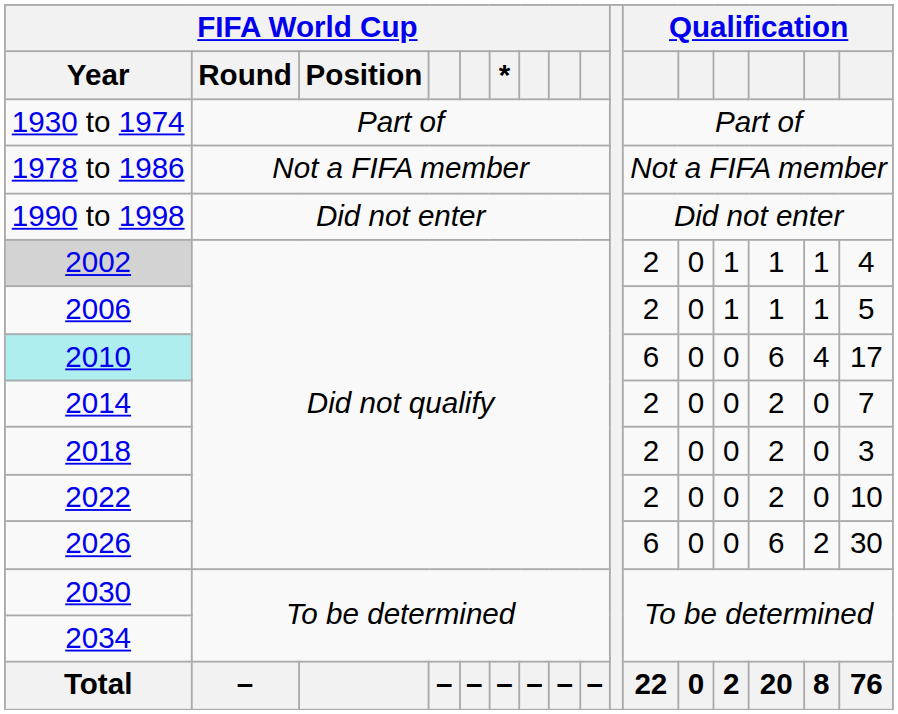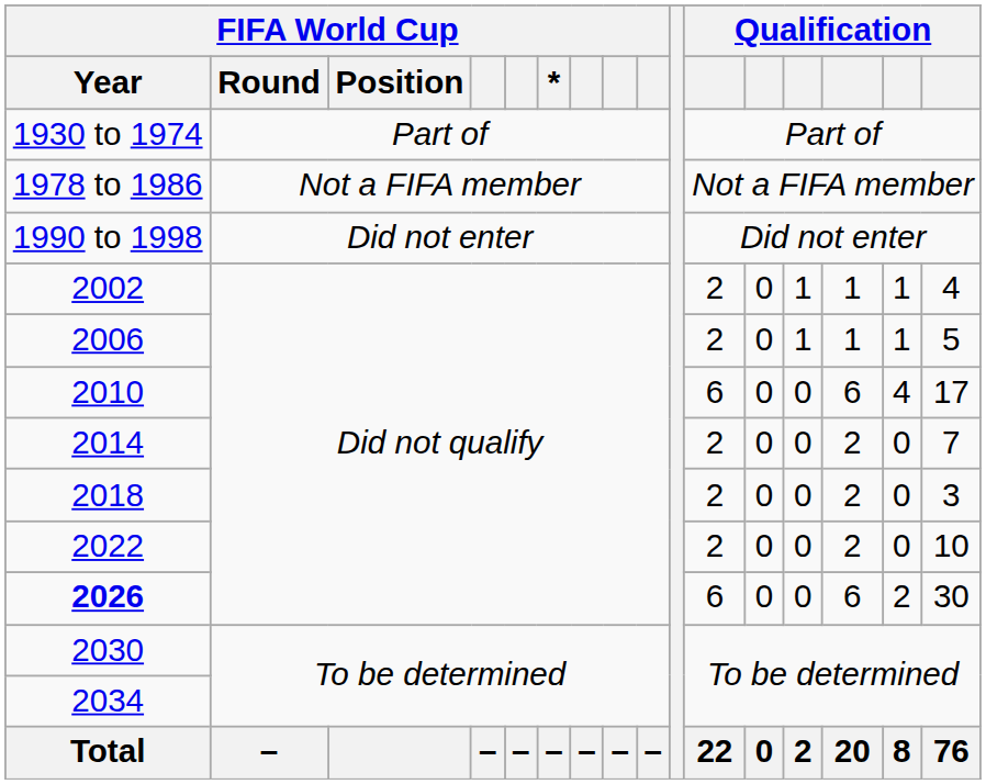2002 | FIFA World Cup / Year: lightgrey background -> no background
2010 | FIFA World Cup / Year: paleturquoise background -> no background
2026 | FIFA World Cup / Year: normal -> bold
